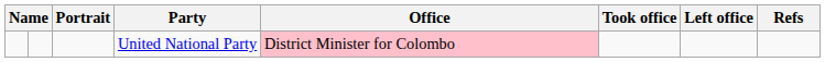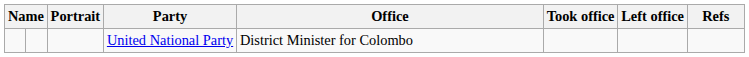United National Party | Office: pink background -> no background
